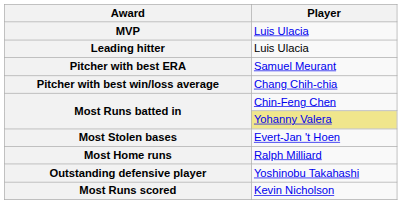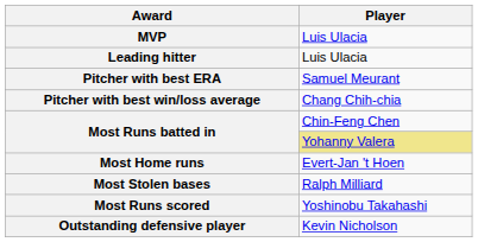row 8 | Award: Most Stolen bases -> Most Home runs
row 9 | Award: Most Home runs -> Most Stolen bases
row 10 | Award: Outstanding defensive player -> Most Runs scored
row 11 | Award: Most Runs scored -> Outstanding defensive player
